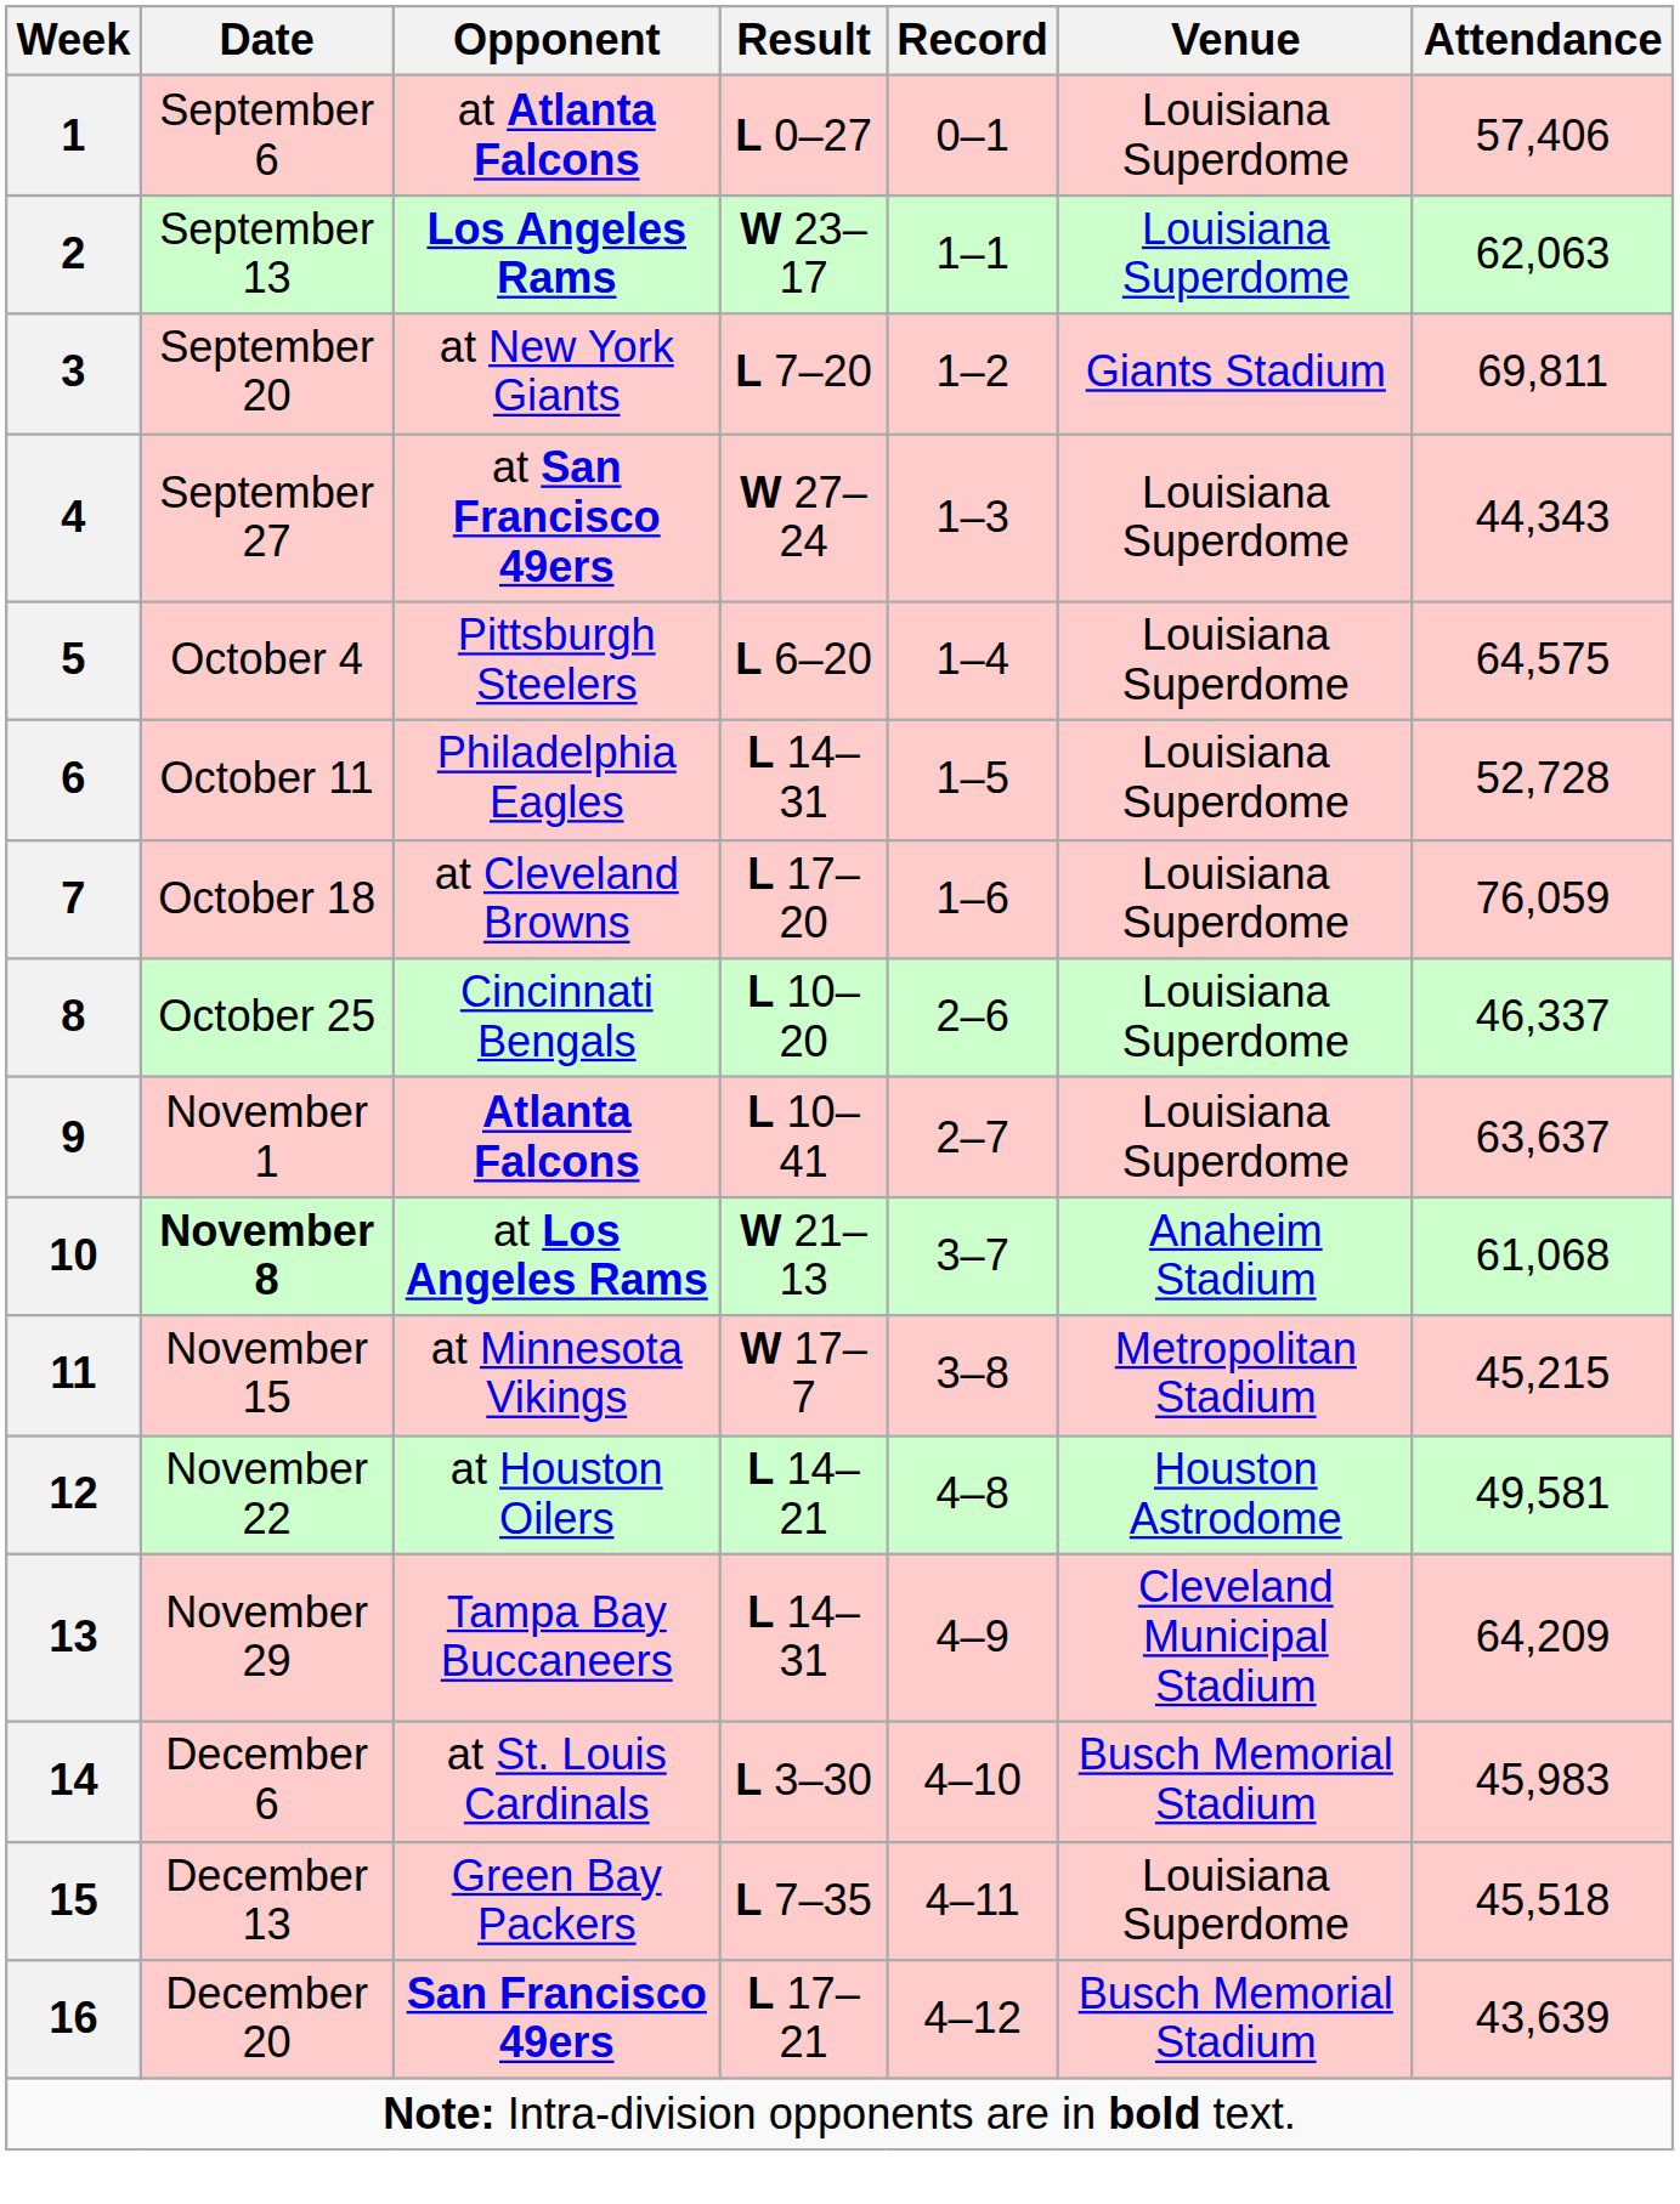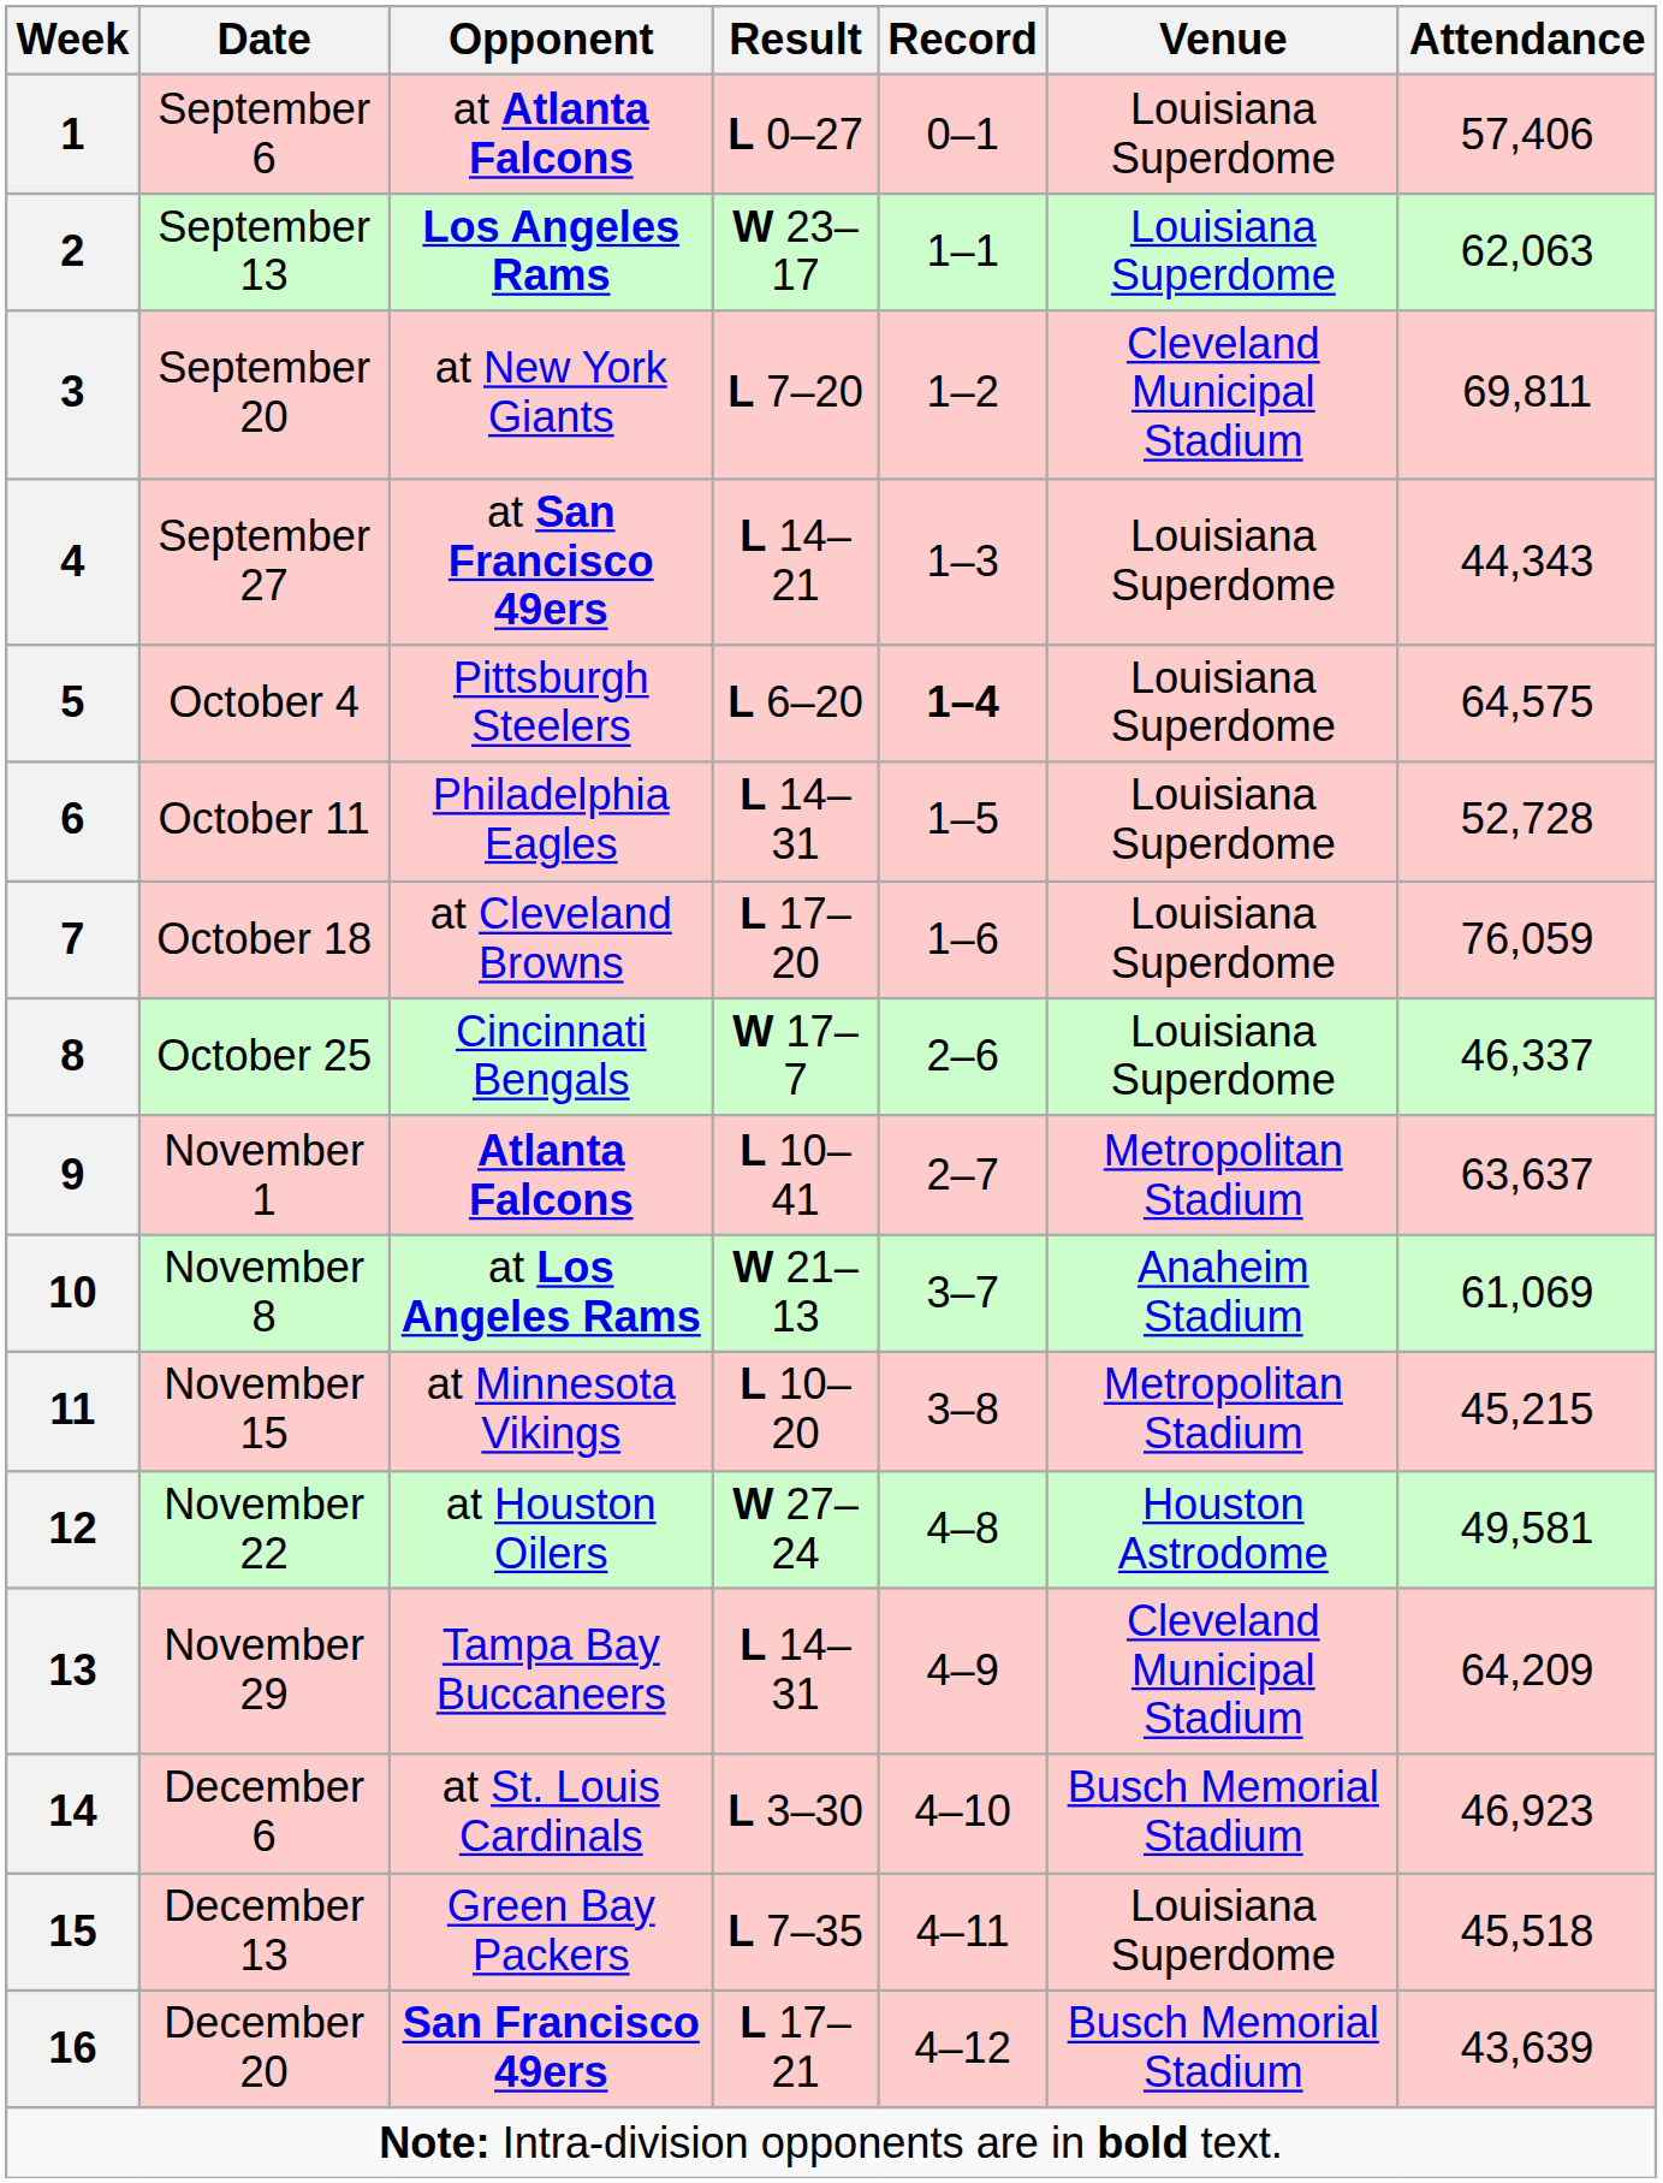3 | Venue: Giants Stadium -> Cleveland Municipal Stadium
4 | Result: W 27–24 -> L 14–21
5 | Record: normal -> bold
8 | Result: L 10–20 -> W 17–7
9 | Venue: Louisiana Superdome -> Metropolitan Stadium
10 | Date: bold -> normal
10 | Attendance: 61,068 -> 61,069
11 | Result: W 17–7 -> L 10–20
12 | Result: L 14–21 -> W 27–24
14 | Attendance: 45,983 -> 46,923
